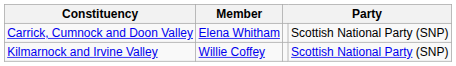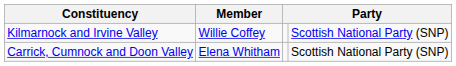rows swapped: Kilmarnock and Irvine Valley <-> Carrick, Cumnock and Doon Valley
